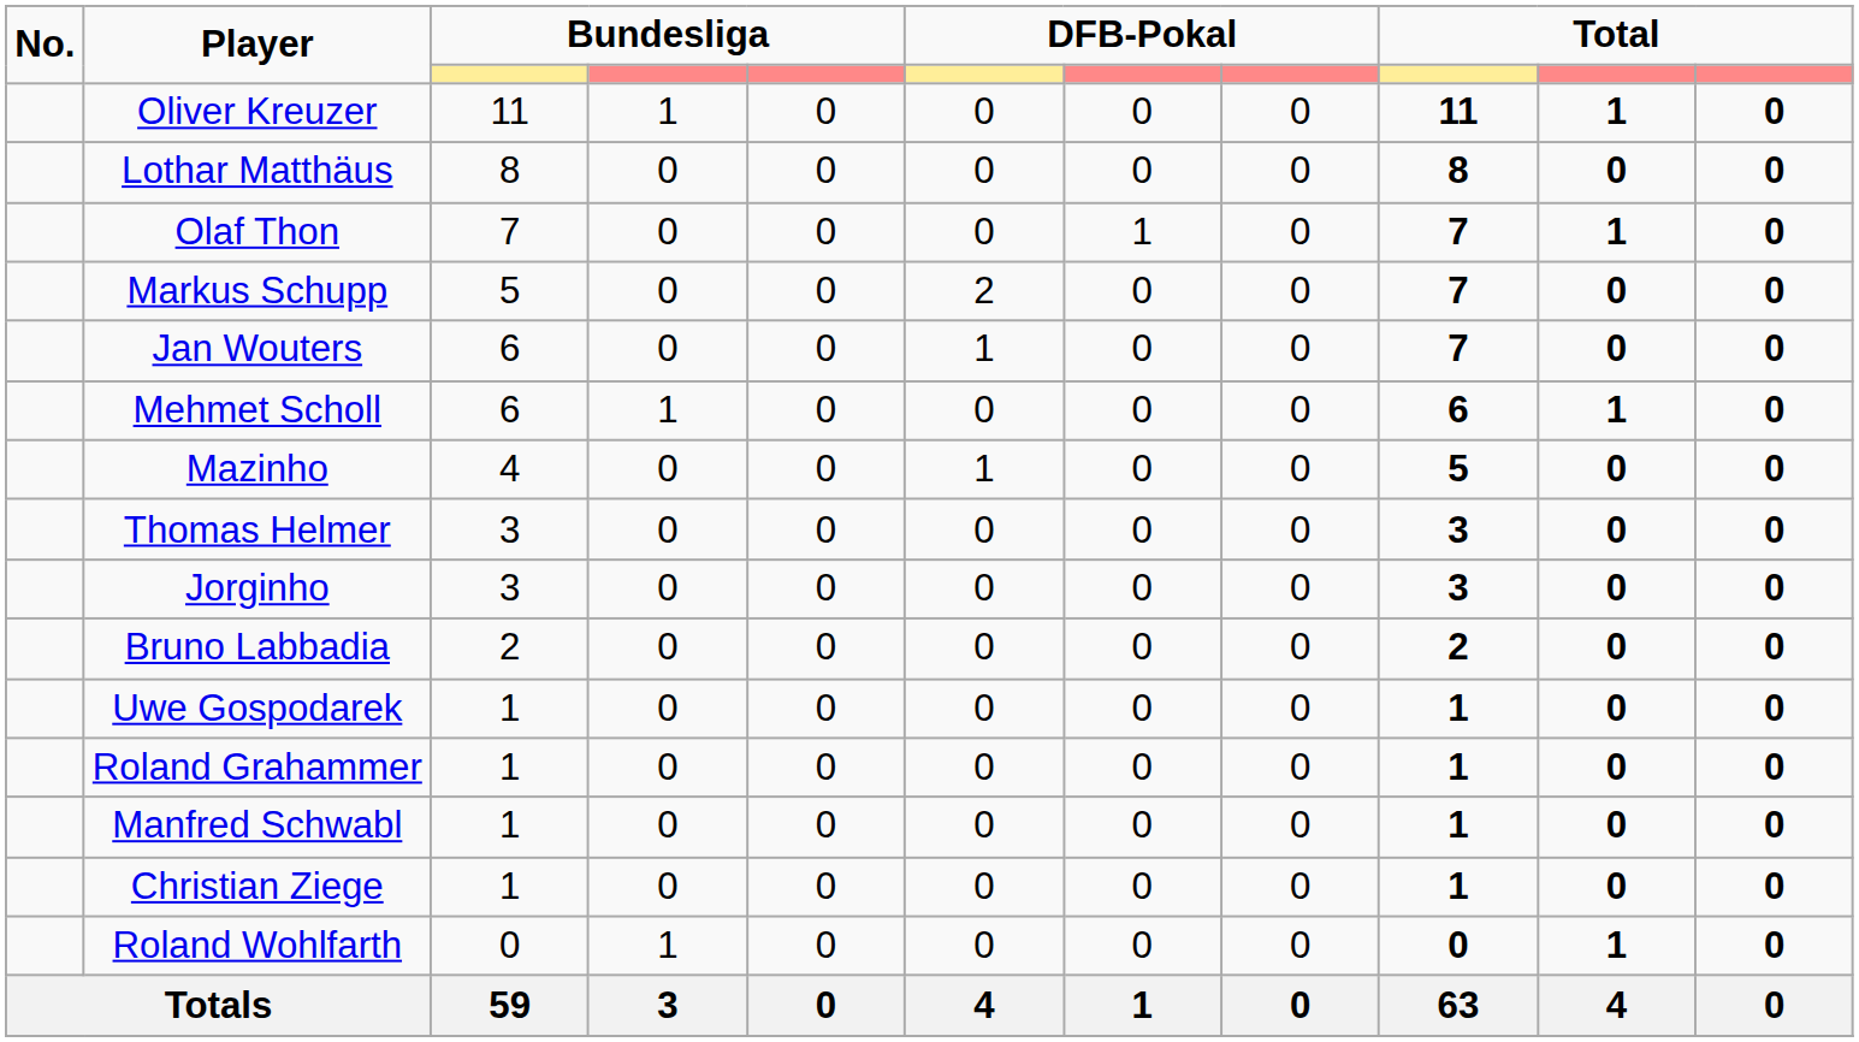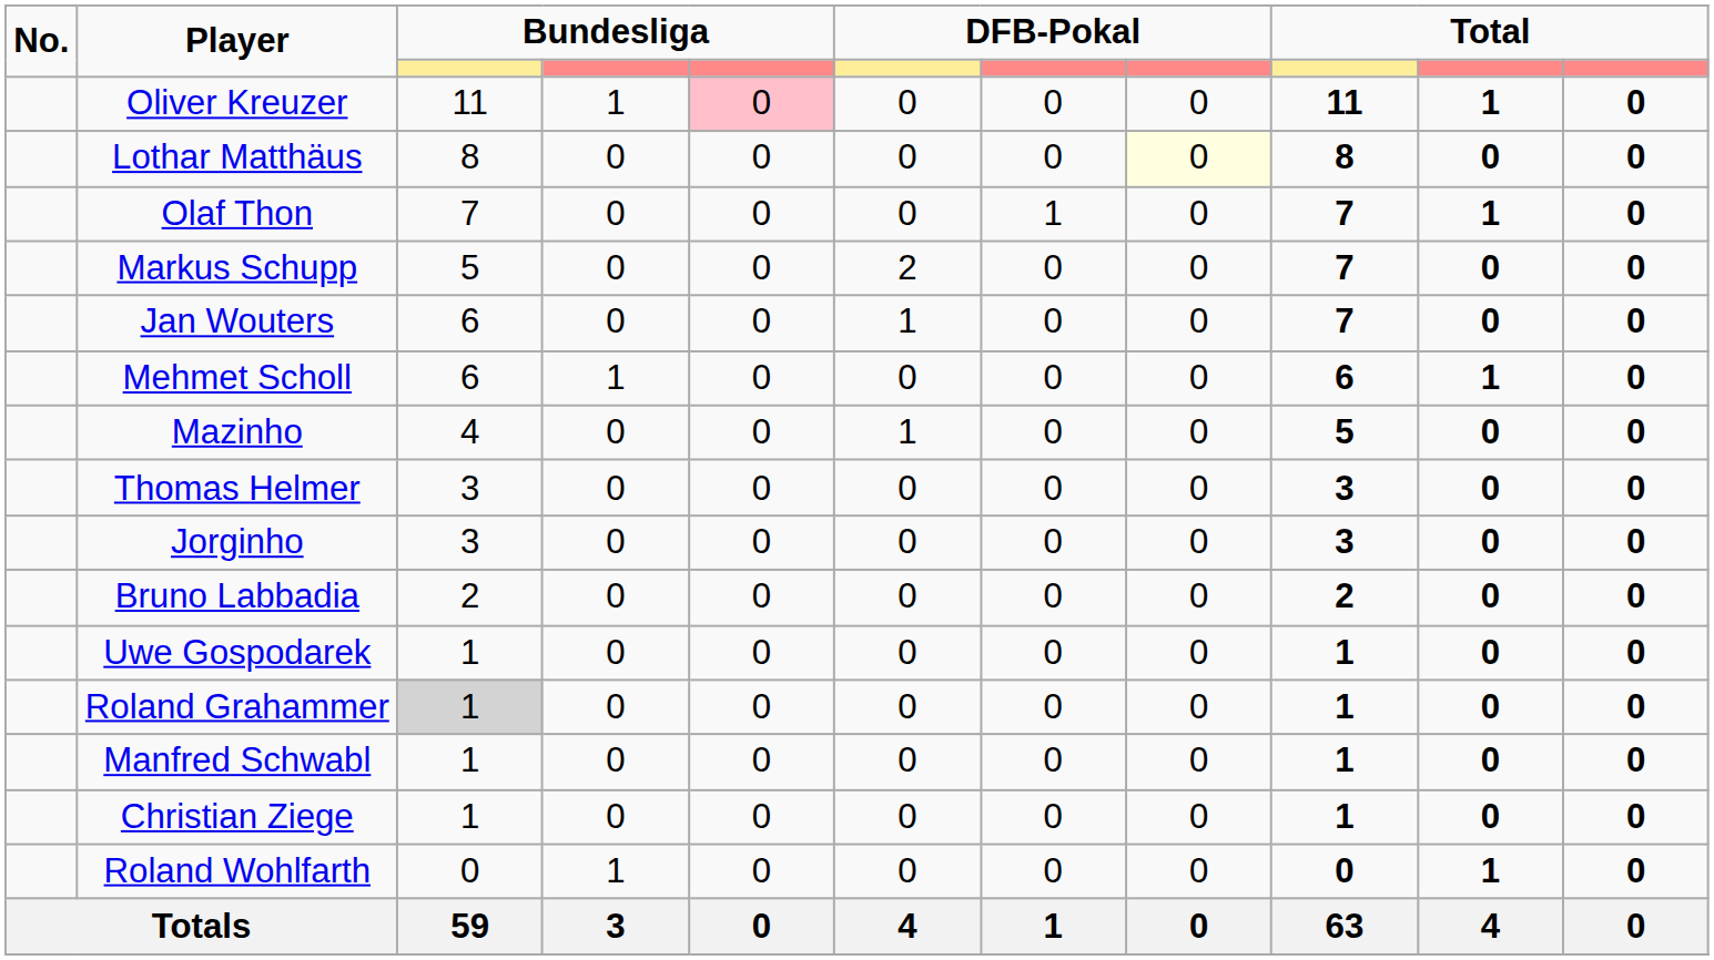Oliver Kreuzer | column 5: no background -> pink background
Lothar Matthäus | column 8: no background -> lightyellow background
Roland Grahammer | column 3: no background -> lightgrey background
